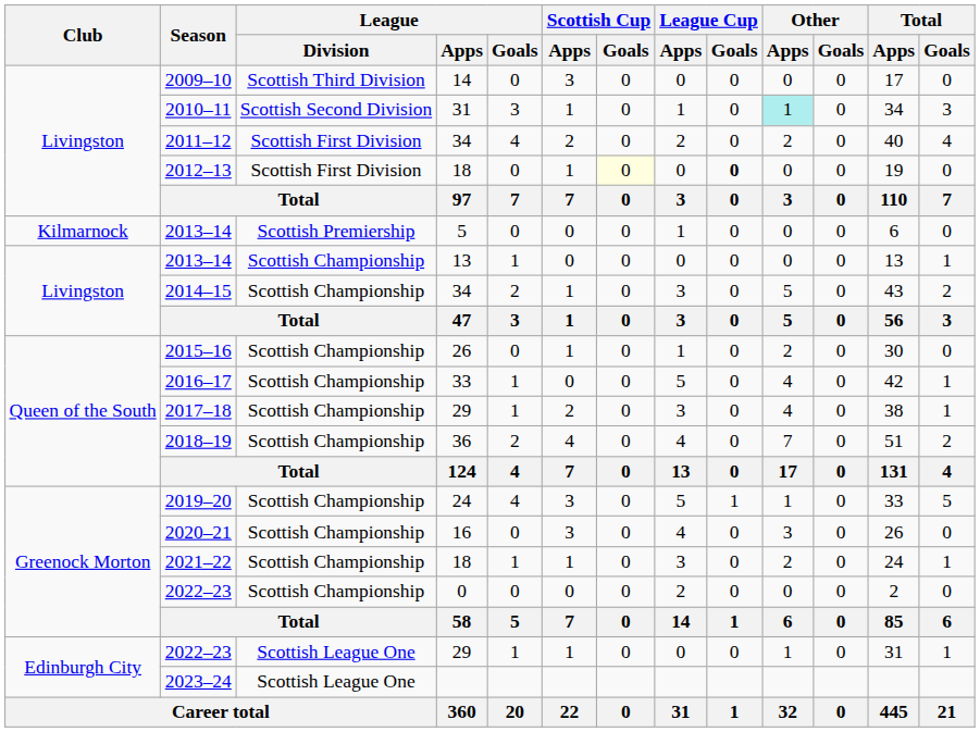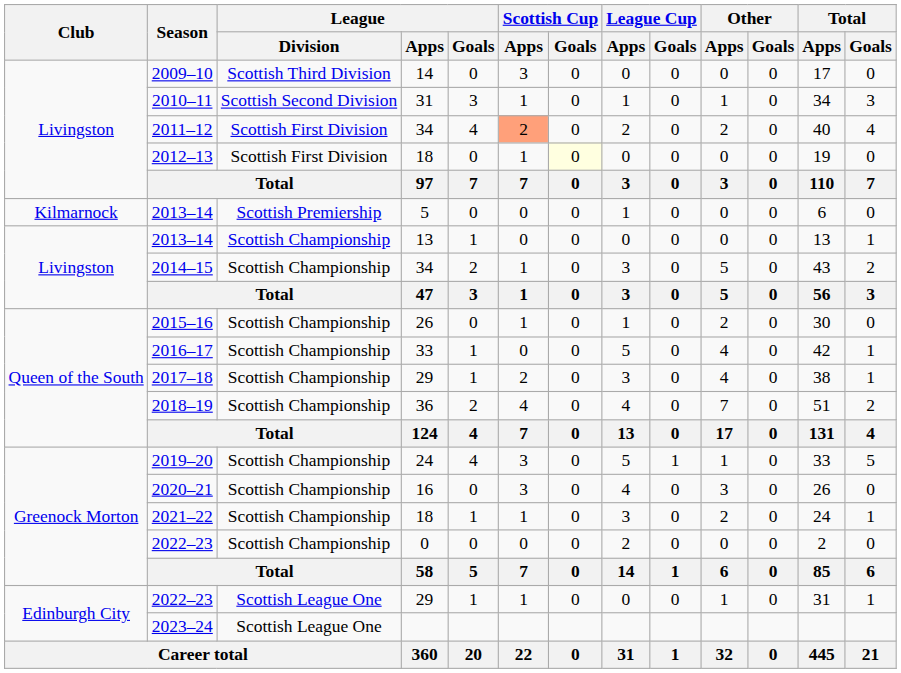2010–11 | Other / Apps: paleturquoise background -> no background
2011–12 | Scottish Cup / Apps: no background -> lightsalmon background
2012–13 | League Cup / Goals: bold -> normal
